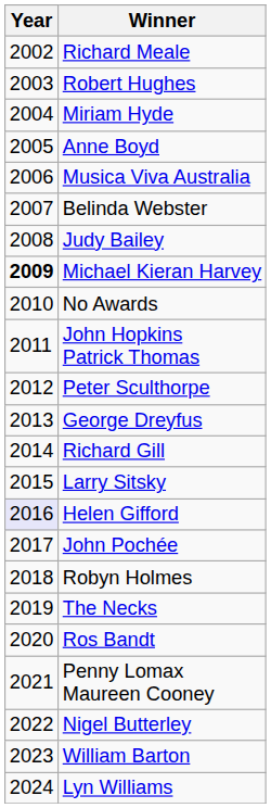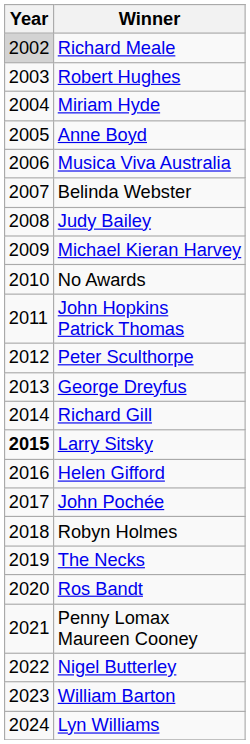Richard Meale | Year: no background -> lightgrey background
Michael Kieran Harvey | Year: bold -> normal
Larry Sitsky | Year: normal -> bold
Helen Gifford | Year: lavender background -> no background
